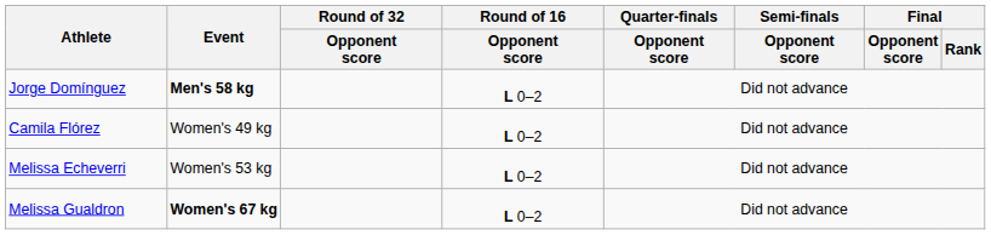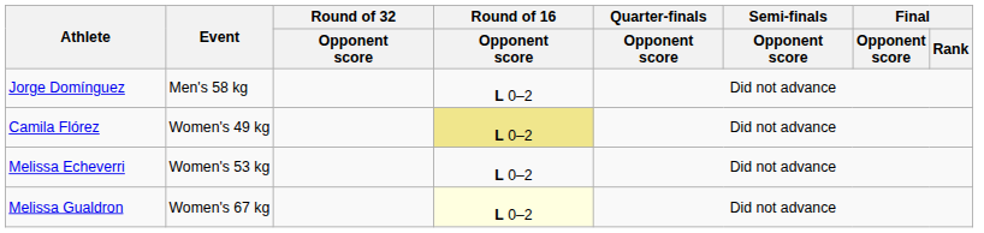Jorge Domínguez | Event: bold -> normal
Camila Flórez | Round of 16 / Opponent score: no background -> khaki background
Melissa Gualdron | Event: bold -> normal
Melissa Gualdron | Round of 16 / Opponent score: no background -> lightyellow background
